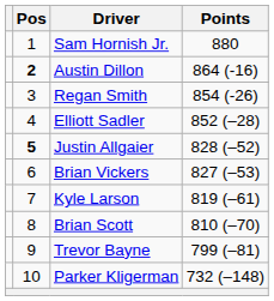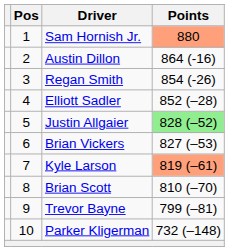Sam Hornish Jr. | Points: no background -> lightsalmon background
Austin Dillon | Pos: bold -> normal
Justin Allgaier | Pos: bold -> normal
Justin Allgaier | Points: no background -> lightgreen background
Kyle Larson | Points: no background -> lightsalmon background
